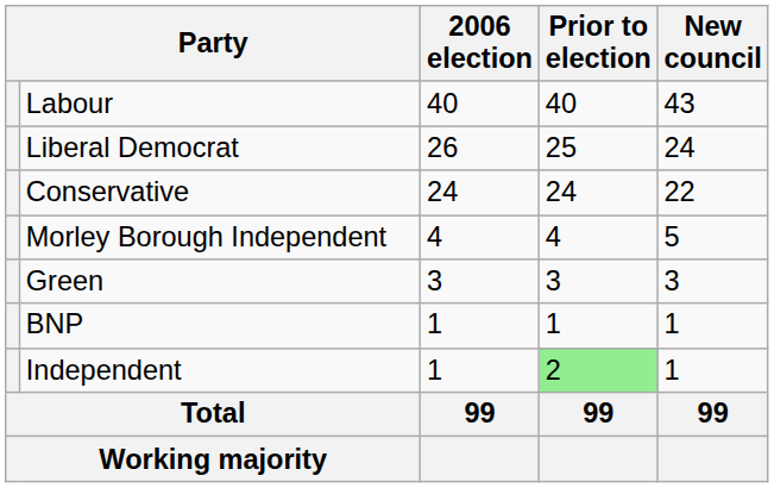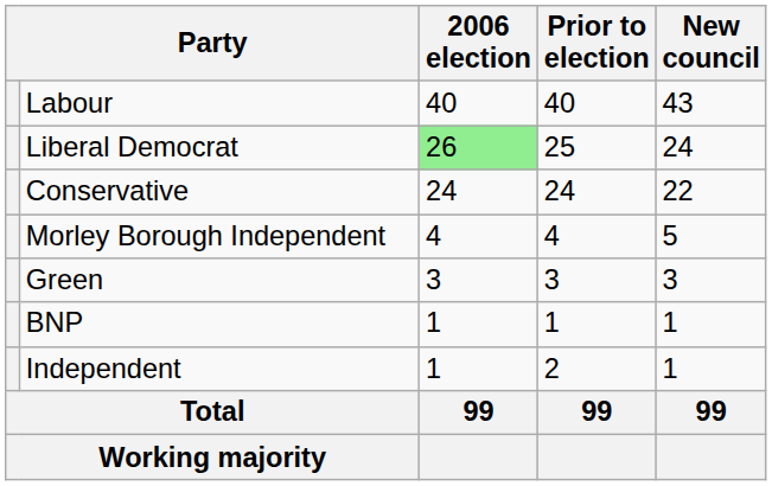Liberal Democrat | 2006 election: no background -> lightgreen background
Independent | Prior to election: lightgreen background -> no background
